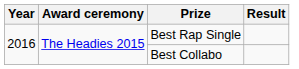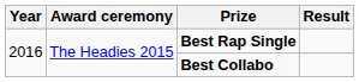Best Rap Single | Prize: normal -> bold
Best Collabo | Prize: normal -> bold
